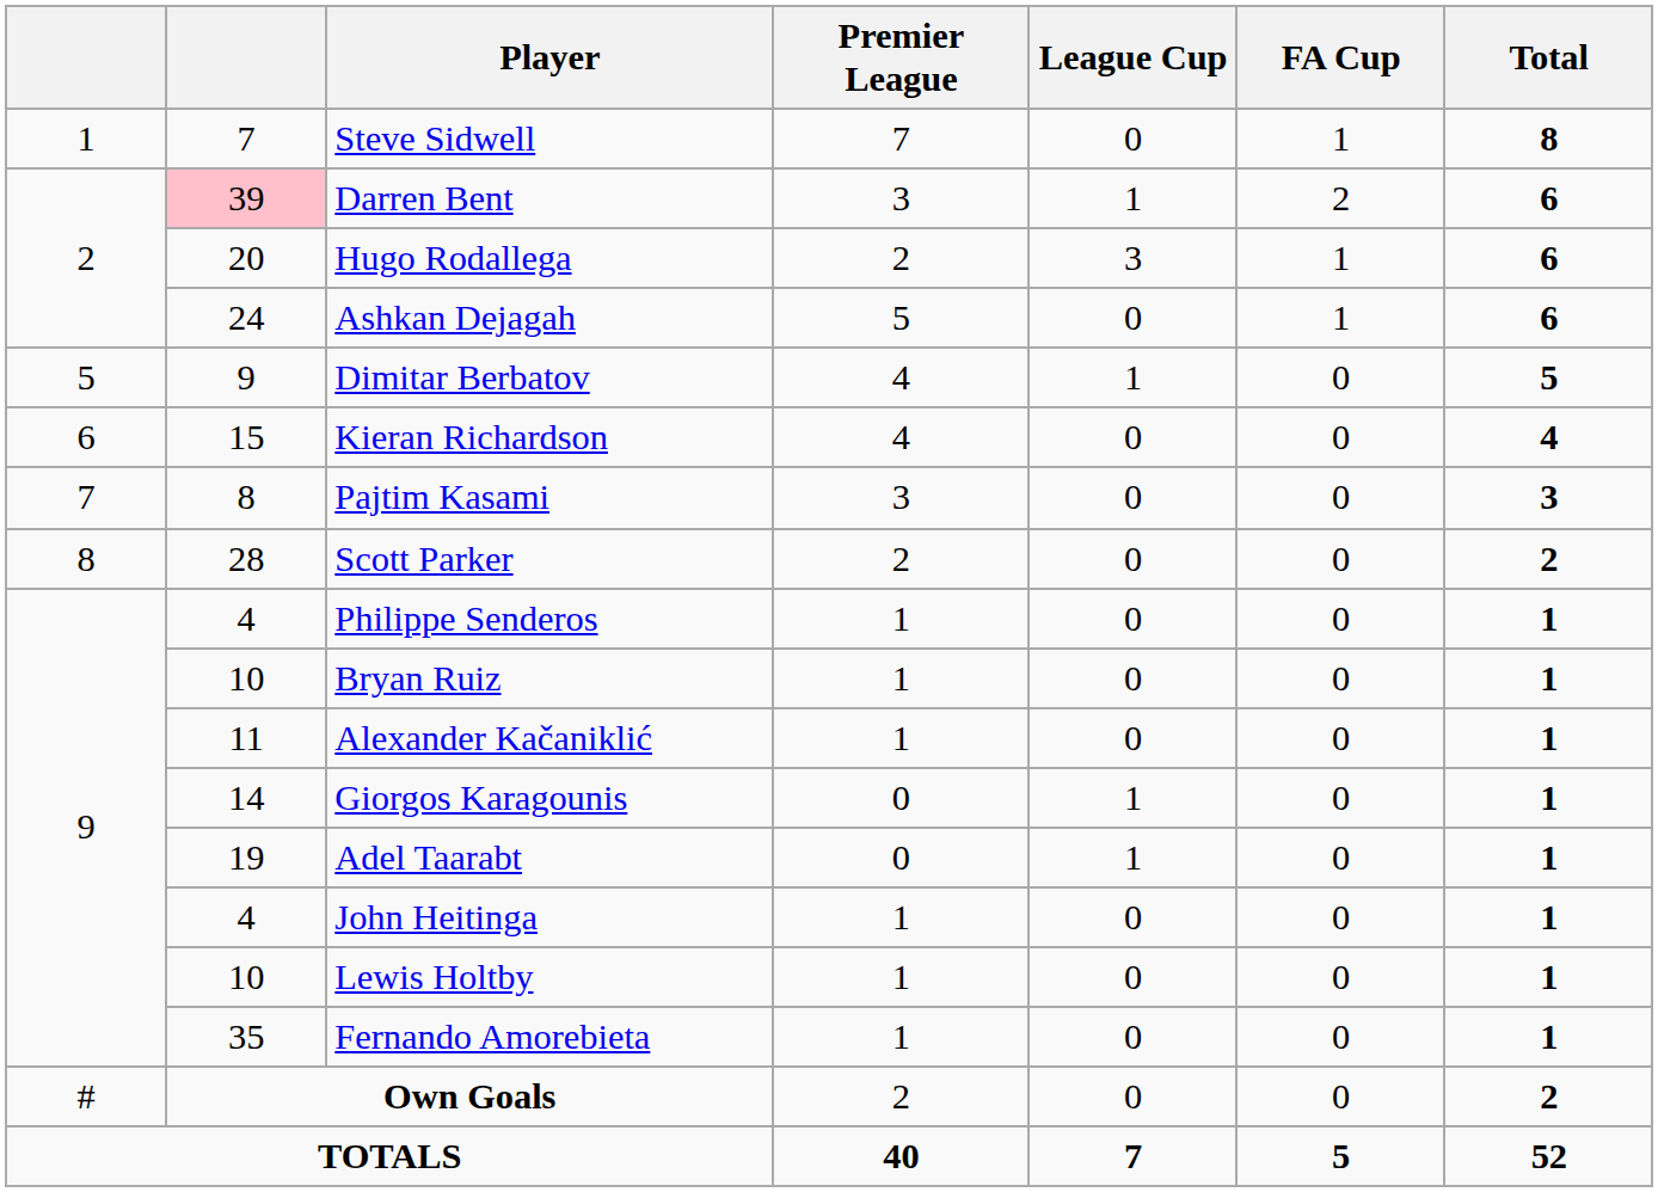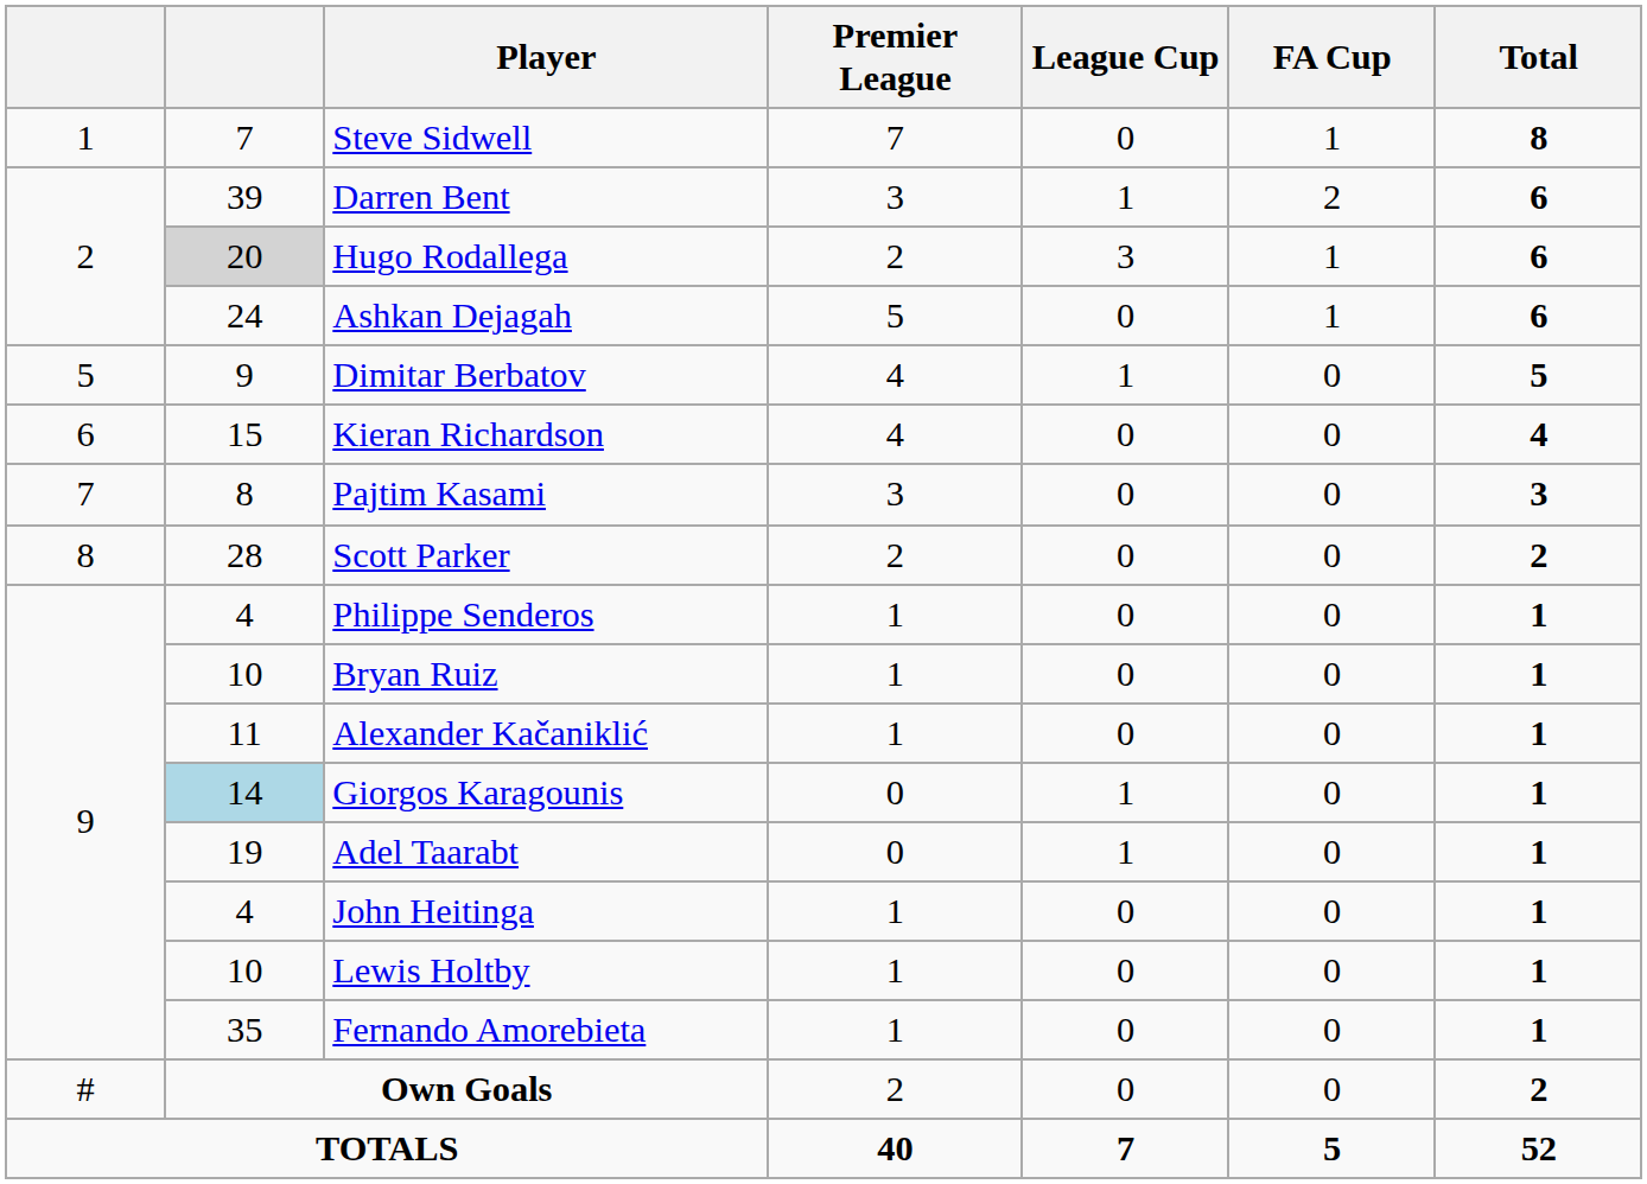Darren Bent | column 2: pink background -> no background
Hugo Rodallega | column 2: no background -> lightgrey background
Giorgos Karagounis | column 2: no background -> lightblue background
